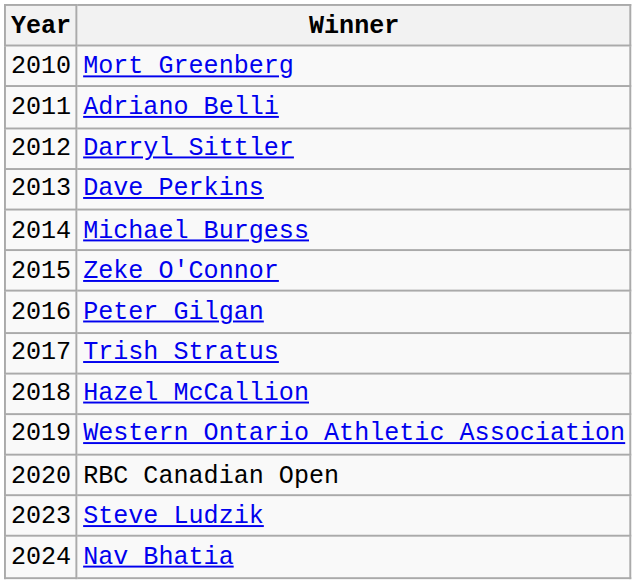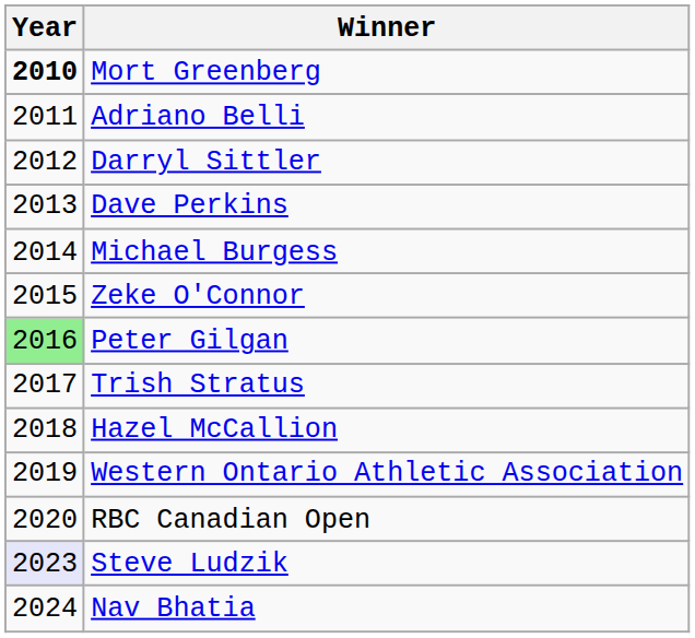Mort Greenberg | Year: normal -> bold
Peter Gilgan | Year: no background -> lightgreen background
Steve Ludzik | Year: no background -> lavender background
